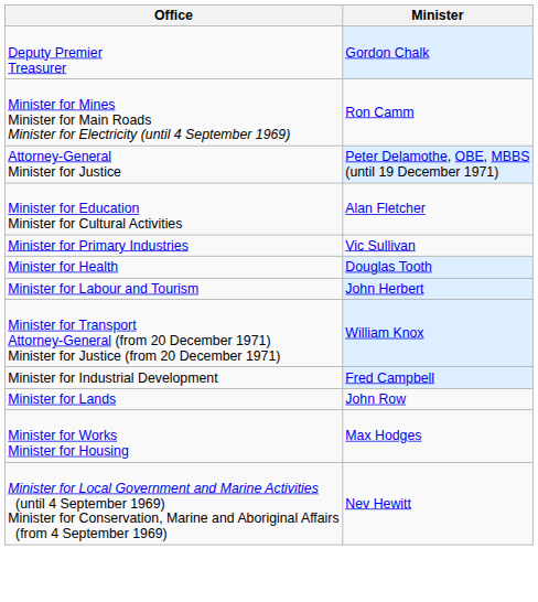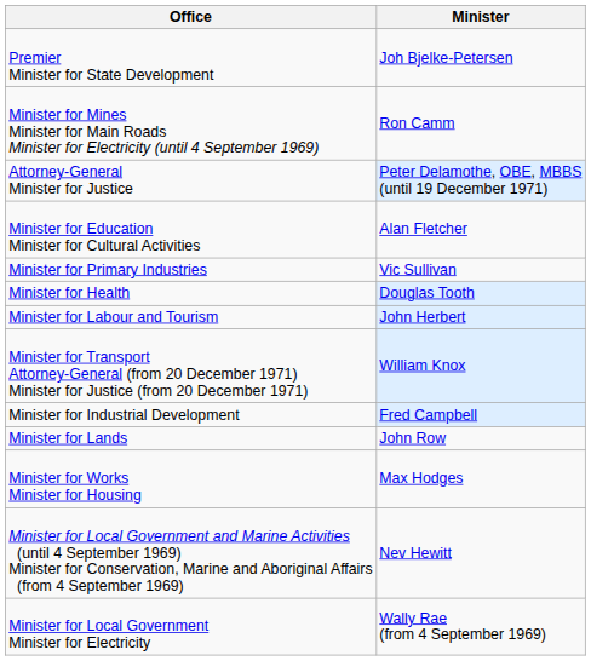+ row: Premier Minister for State Development | Joh Bjelke-Petersen
- row: Deputy Premier Treasurer | Gordon Chalk
+ row: Minister for Local Government Minister for Electricity | Wally Rae (from 4 September 1969)
